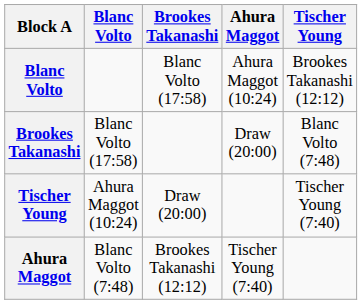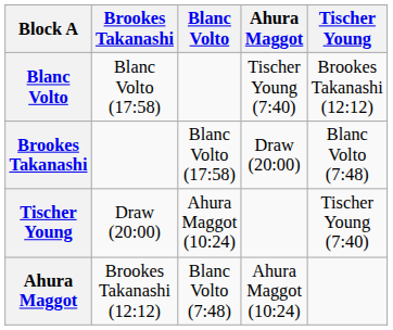columns swapped: Blanc Volto <-> Brookes Takanashi
row 2 | Ahura Maggot: Ahura Maggot (10:24) -> Tischer Young (7:40)
row 5 | Ahura Maggot: Tischer Young (7:40) -> Ahura Maggot (10:24)
